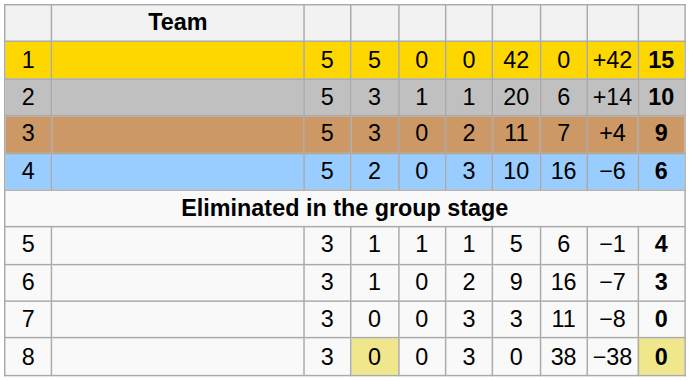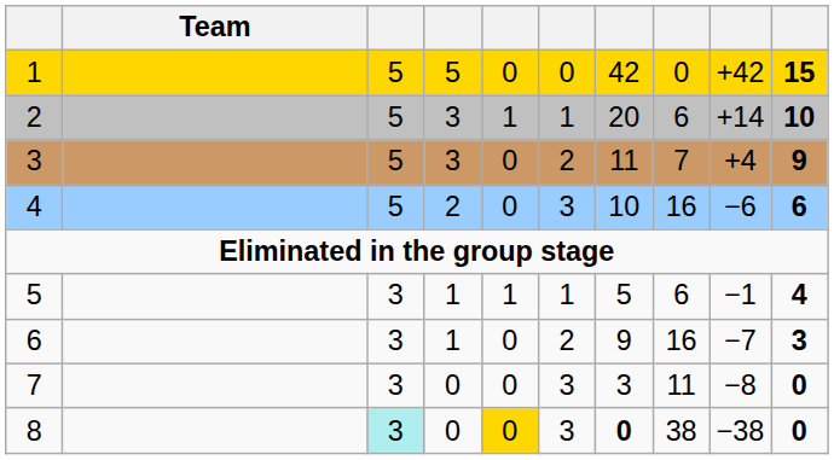8 | column 3: no background -> paleturquoise background
8 | column 4: khaki background -> no background
8 | column 5: no background -> gold background
8 | column 7: normal -> bold
8 | column 10: khaki background -> no background
